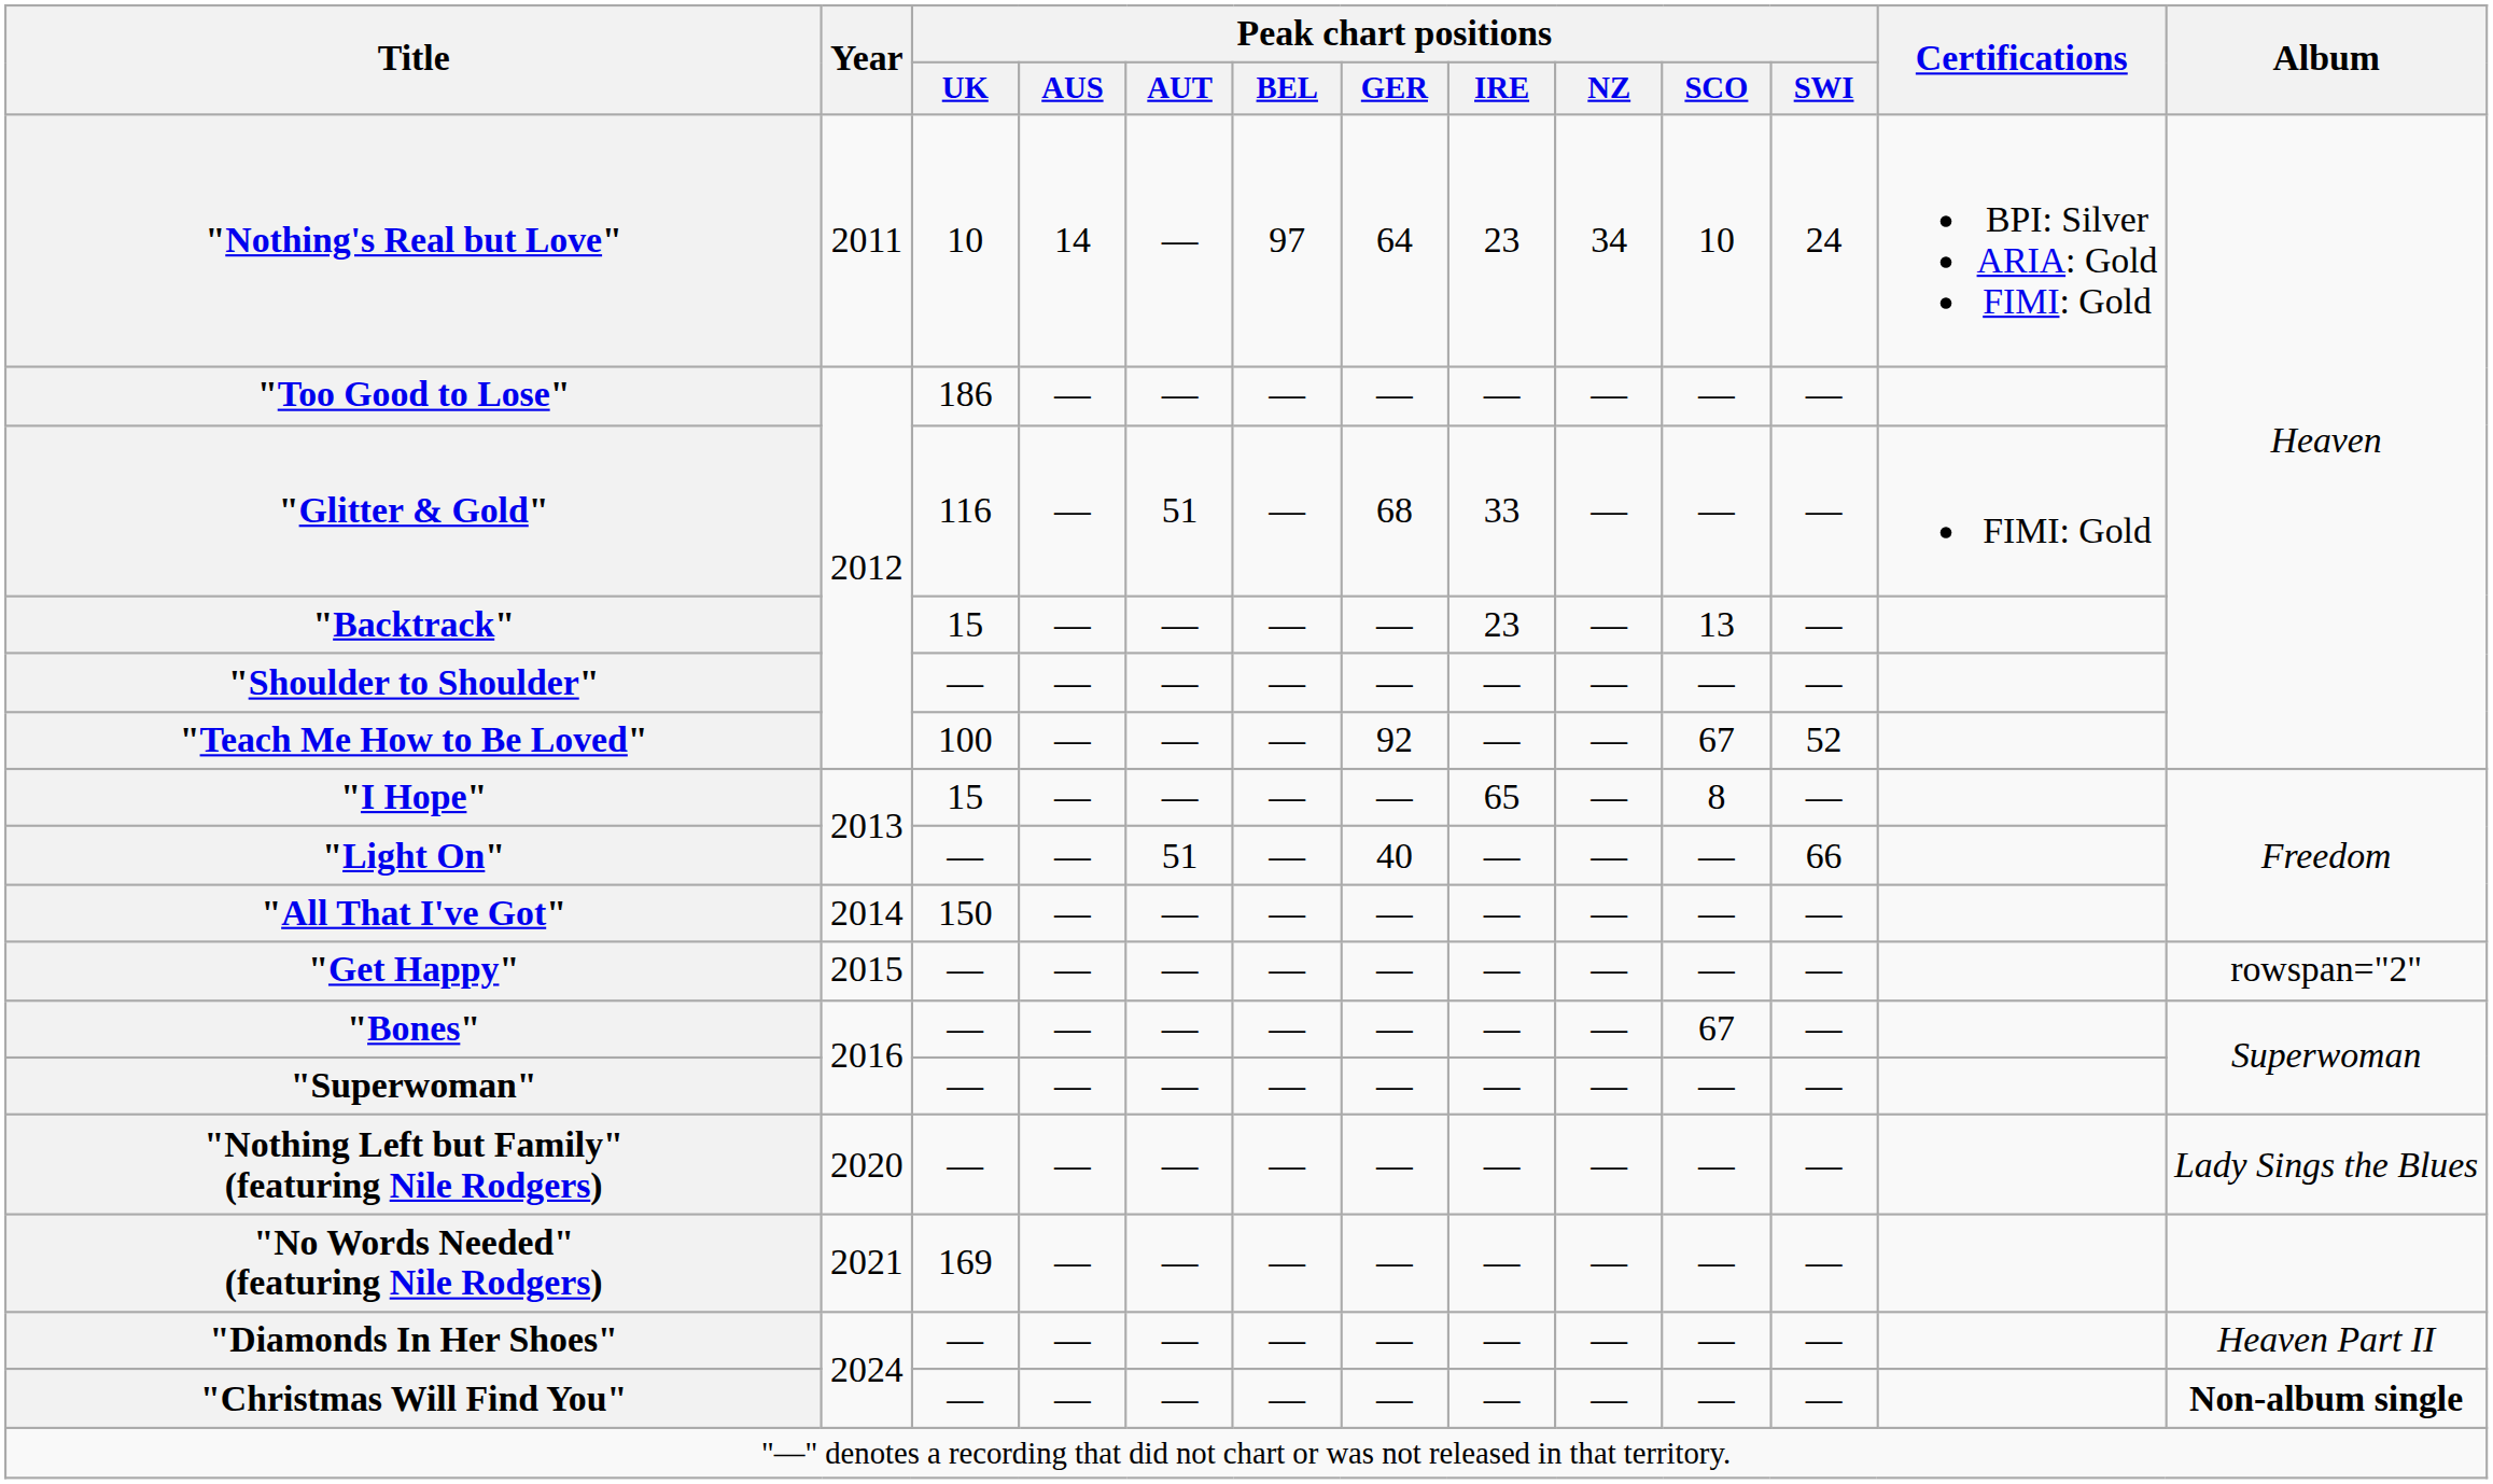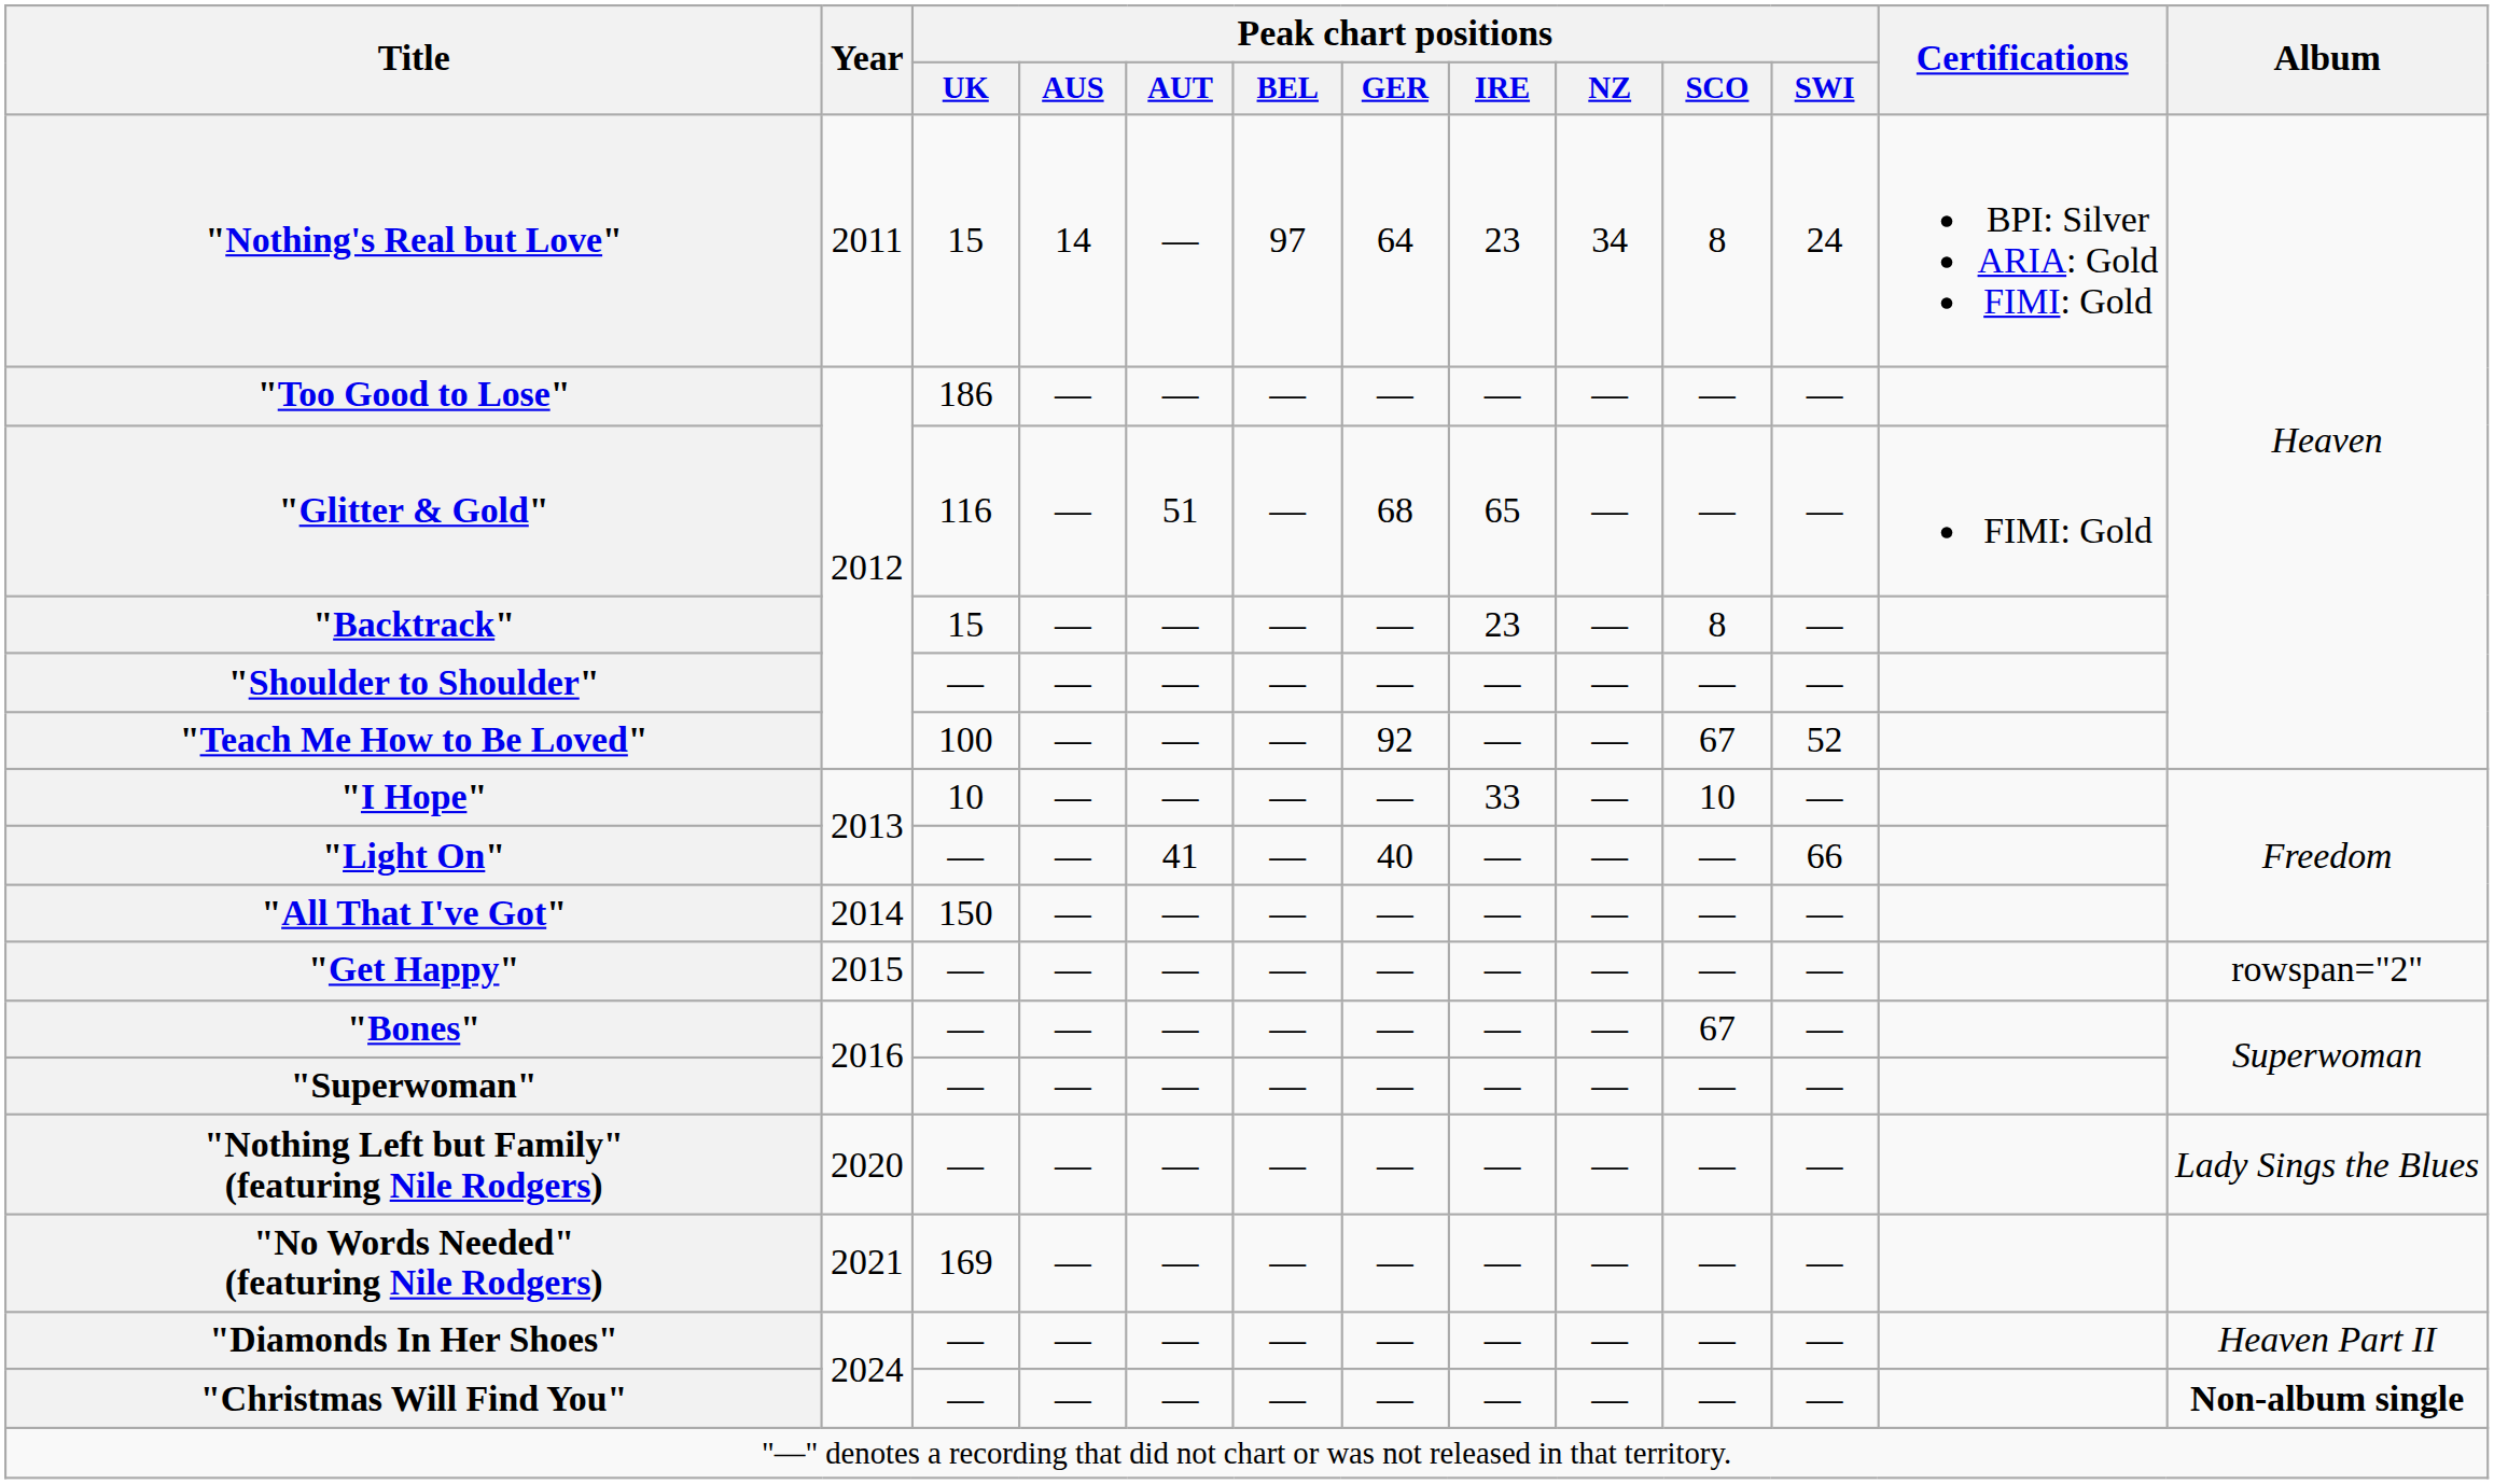"Nothing's Real but Love" | Peak chart positions / UK: 10 -> 15
"Nothing's Real but Love" | Peak chart positions / SCO: 10 -> 8
"Glitter & Gold" | Peak chart positions / IRE: 33 -> 65
"Backtrack" | Peak chart positions / SCO: 13 -> 8
"I Hope" | Peak chart positions / UK: 15 -> 10
"I Hope" | Peak chart positions / IRE: 65 -> 33
"I Hope" | Peak chart positions / SCO: 8 -> 10
"Light On" | Peak chart positions / AUT: 51 -> 41
